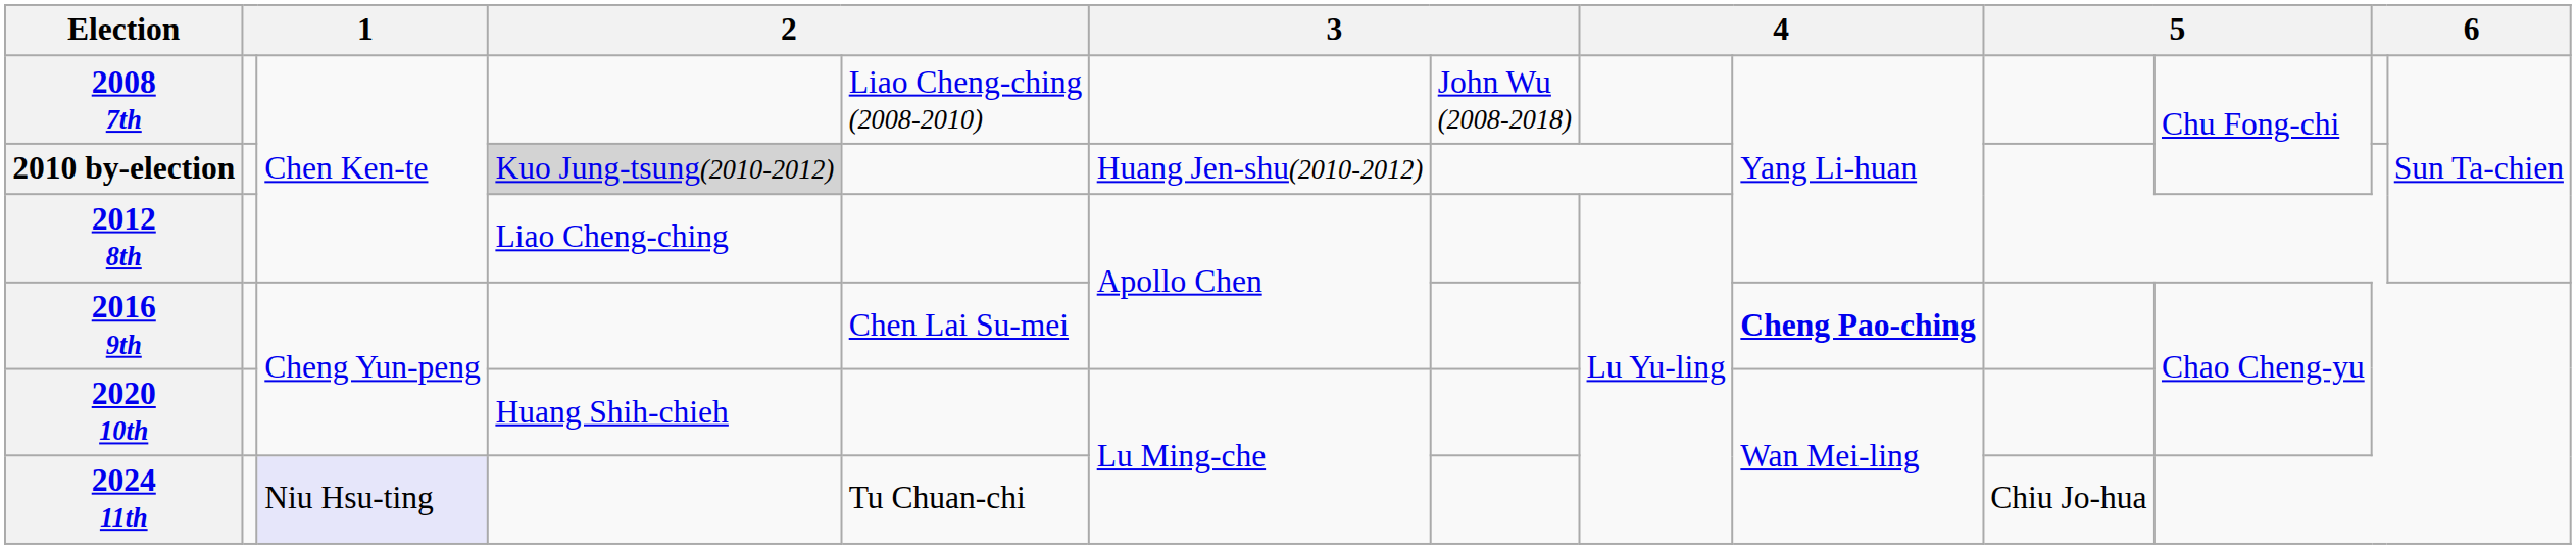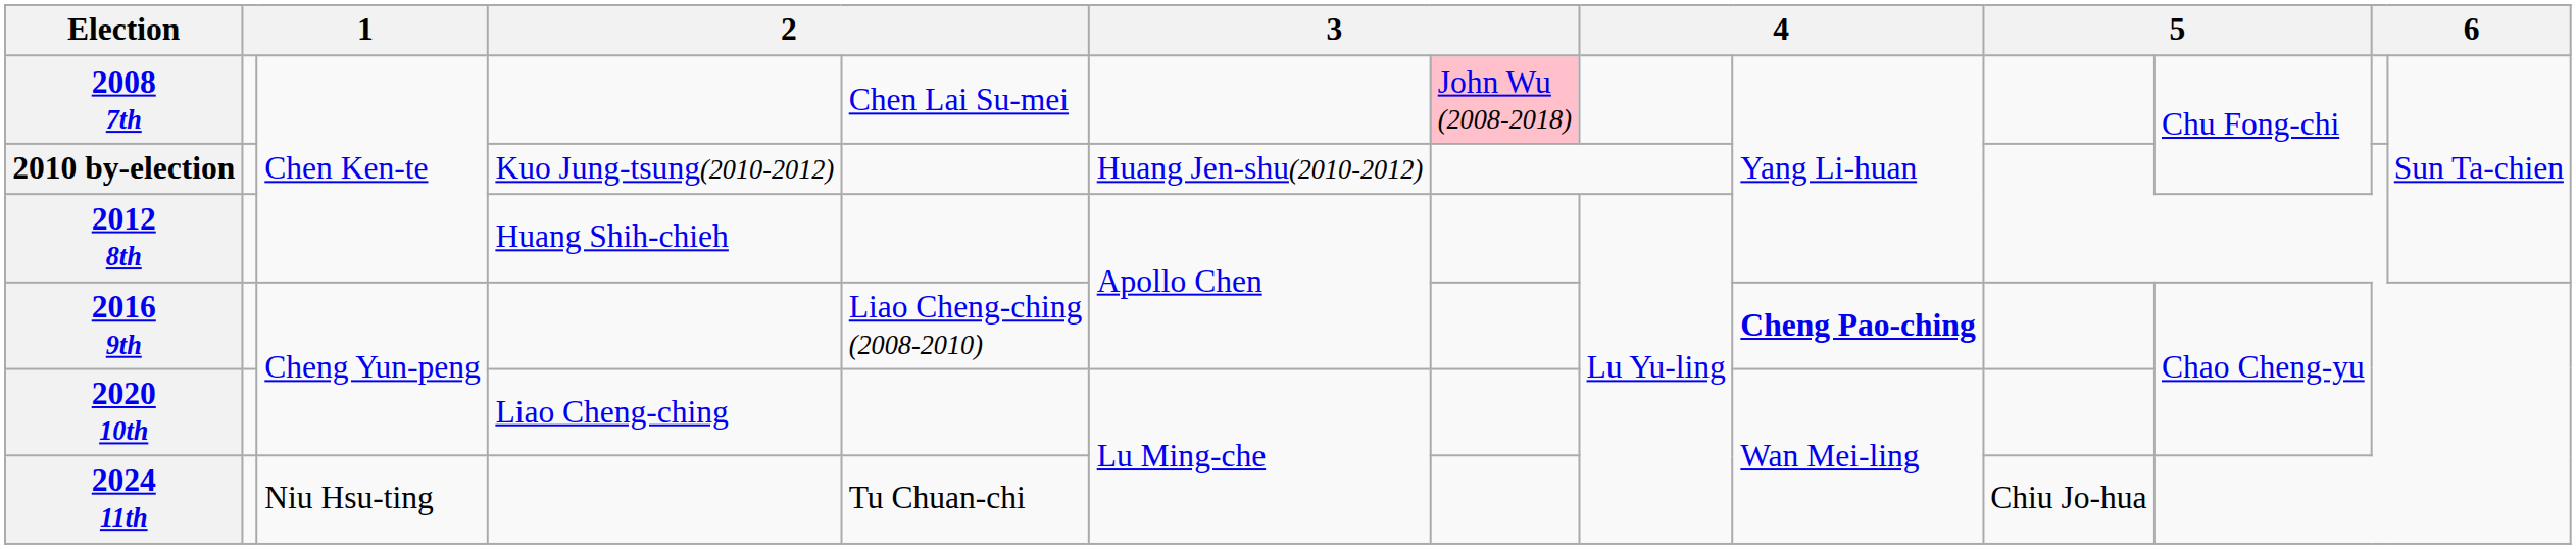2008 7th | column 5: Liao Cheng-ching (2008-2010) -> Chen Lai Su-mei
2008 7th | column 7: no background -> pink background
2010 by-election | column 4: lightgrey background -> no background
2012 8th | column 4: Liao Cheng-ching -> Huang Shih-chieh
2016 9th | column 5: Chen Lai Su-mei -> Liao Cheng-ching (2008-2010)
2020 10th | column 4: Huang Shih-chieh -> Liao Cheng-ching
2024 11th | column 3: lavender background -> no background
